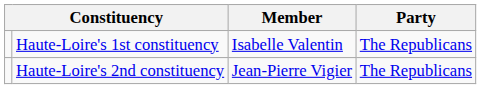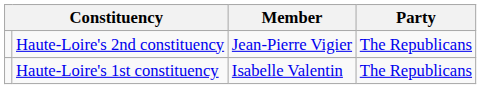rows swapped: Haute-Loire's 1st constituency <-> Haute-Loire's 2nd constituency
